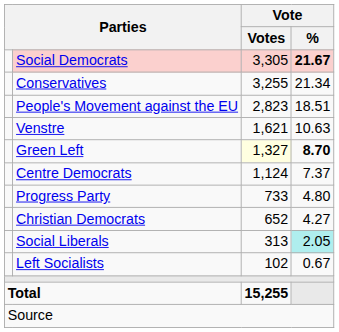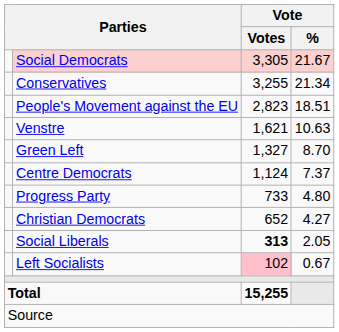Social Democrats | Vote / %: bold -> normal
Green Left | Vote / Votes: lightyellow background -> no background
Green Left | Vote / %: bold -> normal
Social Liberals | Vote / Votes: normal -> bold
Social Liberals | Vote / %: paleturquoise background -> no background
Left Socialists | Vote / Votes: no background -> pink background
